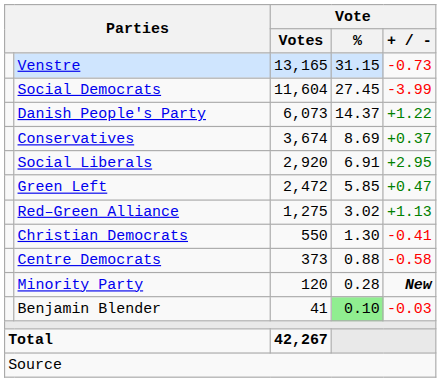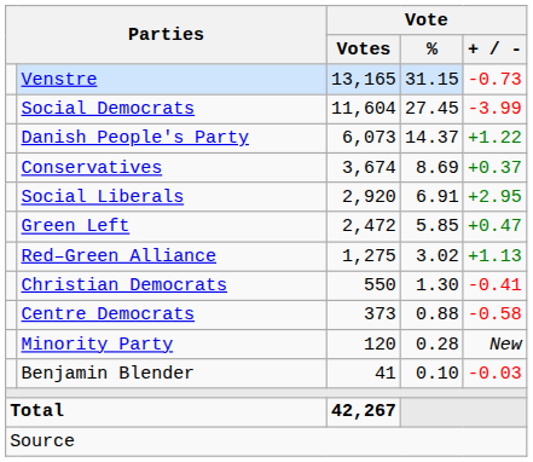Minority Party | Vote / + / -: bold -> normal
Benjamin Blender | Vote / %: lightgreen background -> no background
